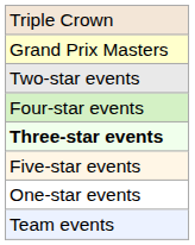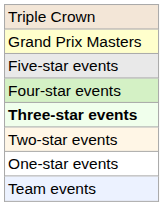row 3 | column 1: Two-star events -> Five-star events
row 6 | column 1: Five-star events -> Two-star events
